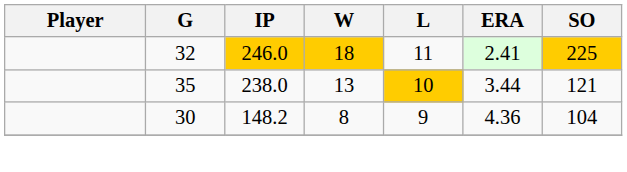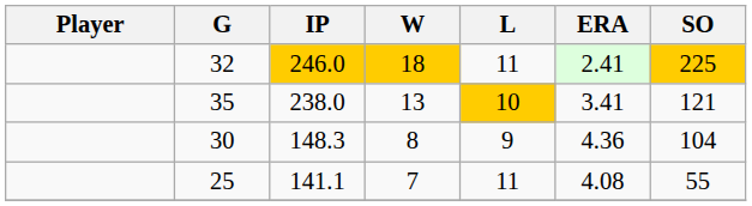35 | ERA: 3.44 -> 3.41
30 | IP: 148.2 -> 148.3
+ row: 25 | 141.1 | 7 | 11 | 4.08 | 55
